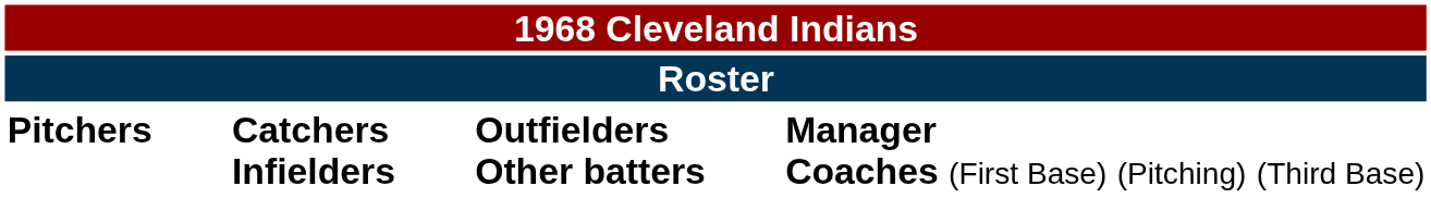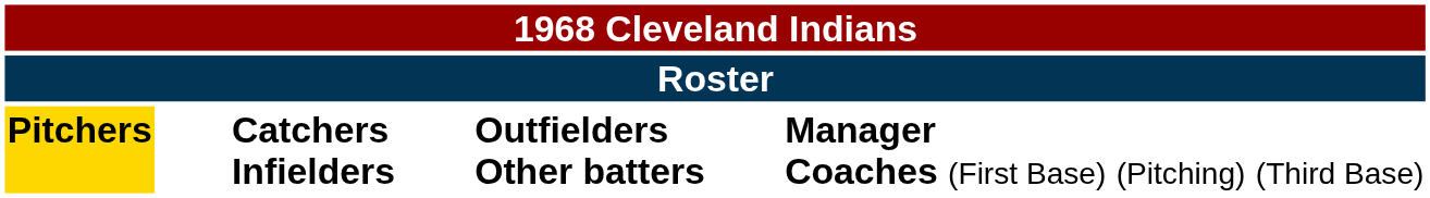Pitchers | column 1: no background -> gold background
